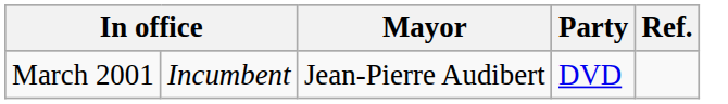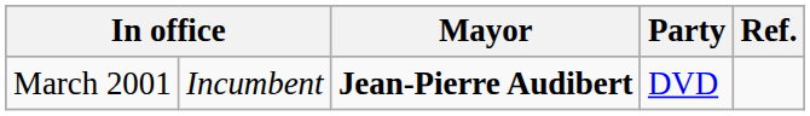March 2001 | Mayor: normal -> bold
